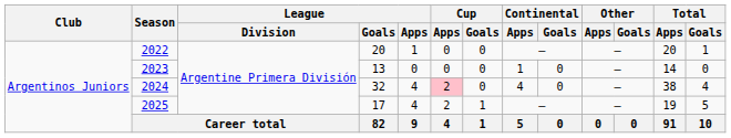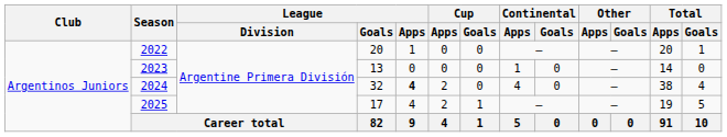2024 | League / Apps: normal -> bold
2024 | Cup / Apps: pink background -> no background
